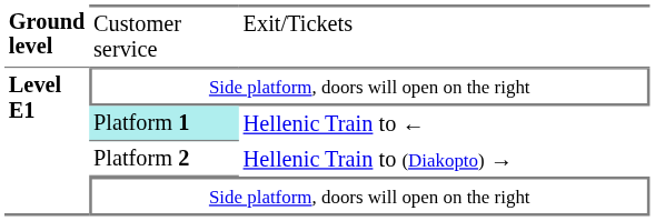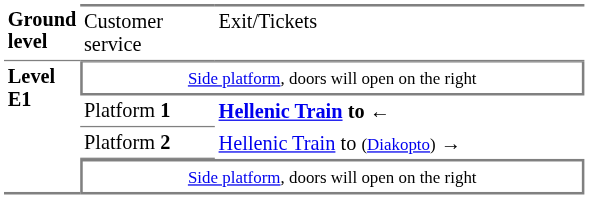Platform 1 | column 2: paleturquoise background -> no background
Platform 1 | column 3: normal -> bold
